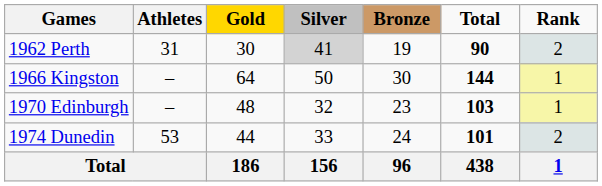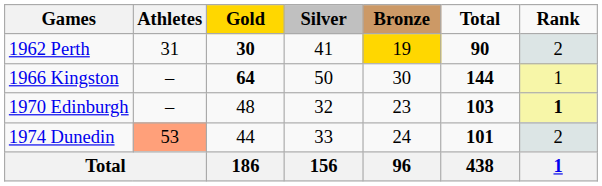1962 Perth | Gold: normal -> bold
1962 Perth | Silver: lightgrey background -> no background
1962 Perth | Bronze: no background -> gold background
1966 Kingston | Gold: normal -> bold
1970 Edinburgh | Rank: normal -> bold
1974 Dunedin | Athletes: no background -> lightsalmon background
